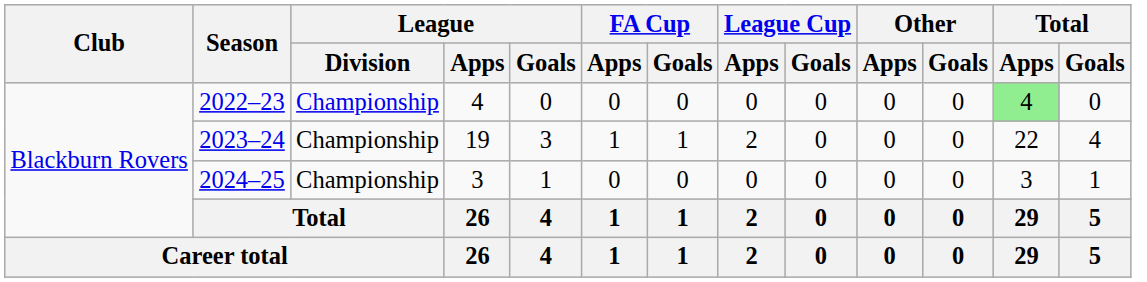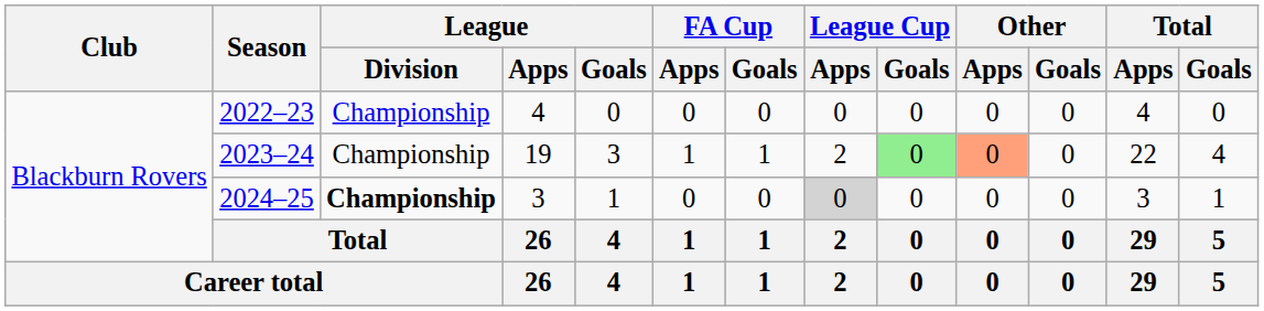2022–23 | Total / Apps: lightgreen background -> no background
2023–24 | League Cup / Goals: no background -> lightgreen background
2023–24 | Other / Apps: no background -> lightsalmon background
2024–25 | League / Division: normal -> bold
2024–25 | League Cup / Apps: no background -> lightgrey background
